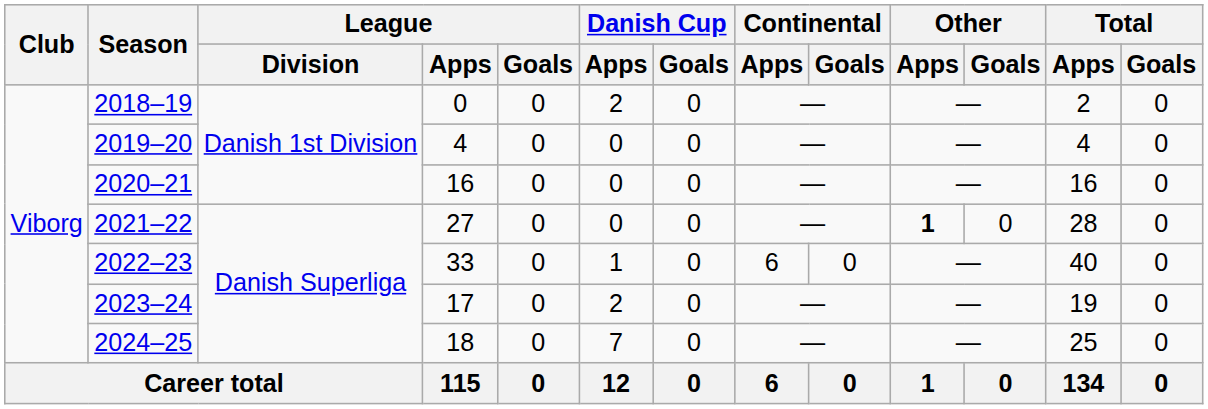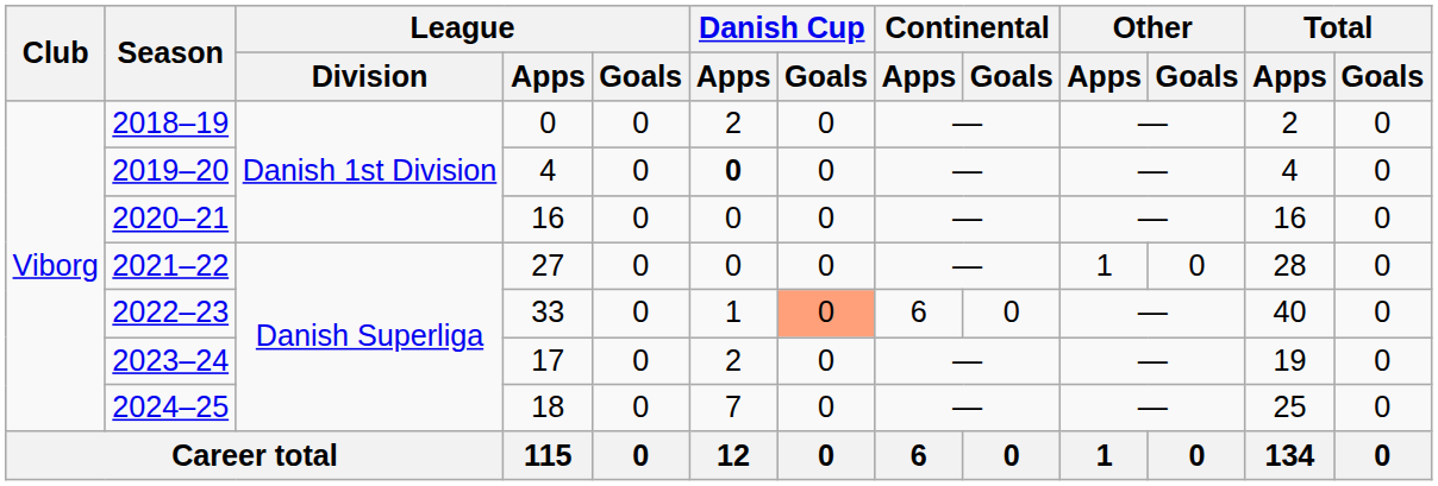2019–20 | Danish Cup / Apps: normal -> bold
2021–22 | Other / Apps: bold -> normal
2022–23 | Danish Cup / Goals: no background -> lightsalmon background
